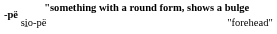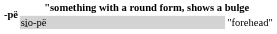row 2 | column 2: no background -> lightgrey background
